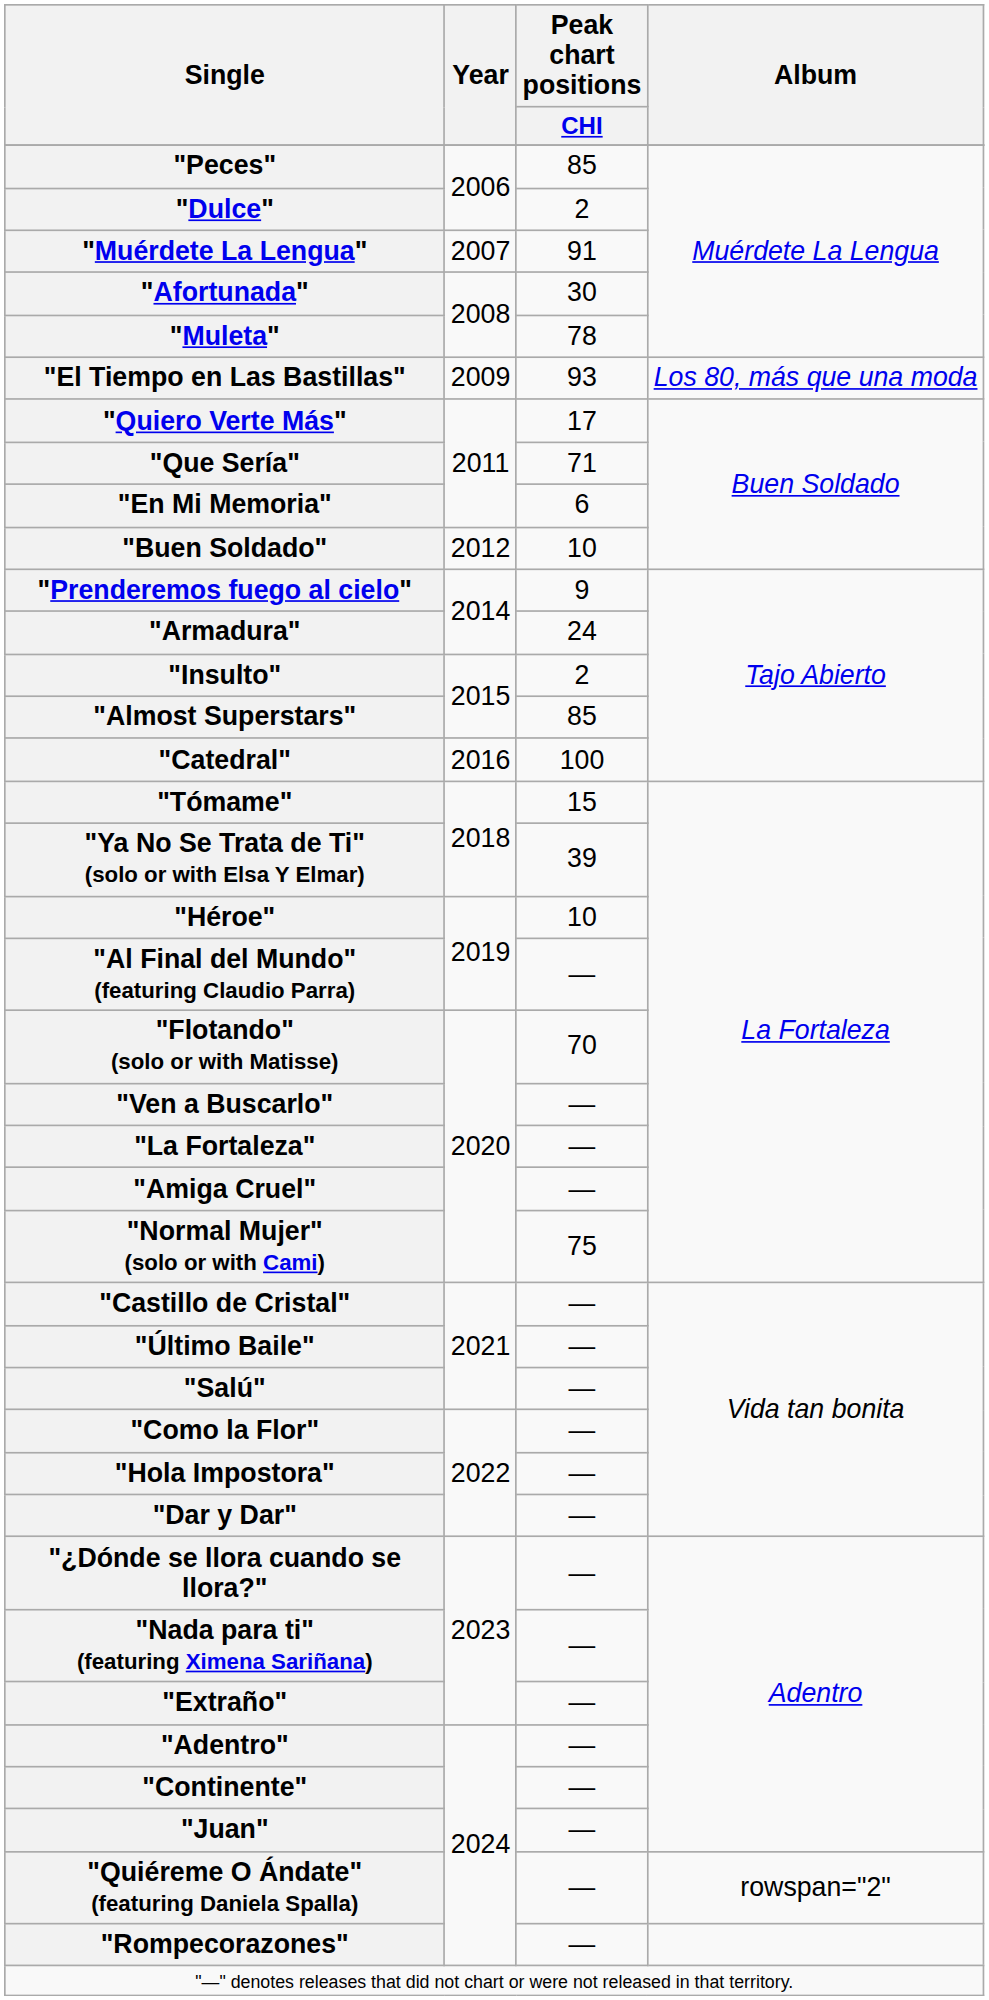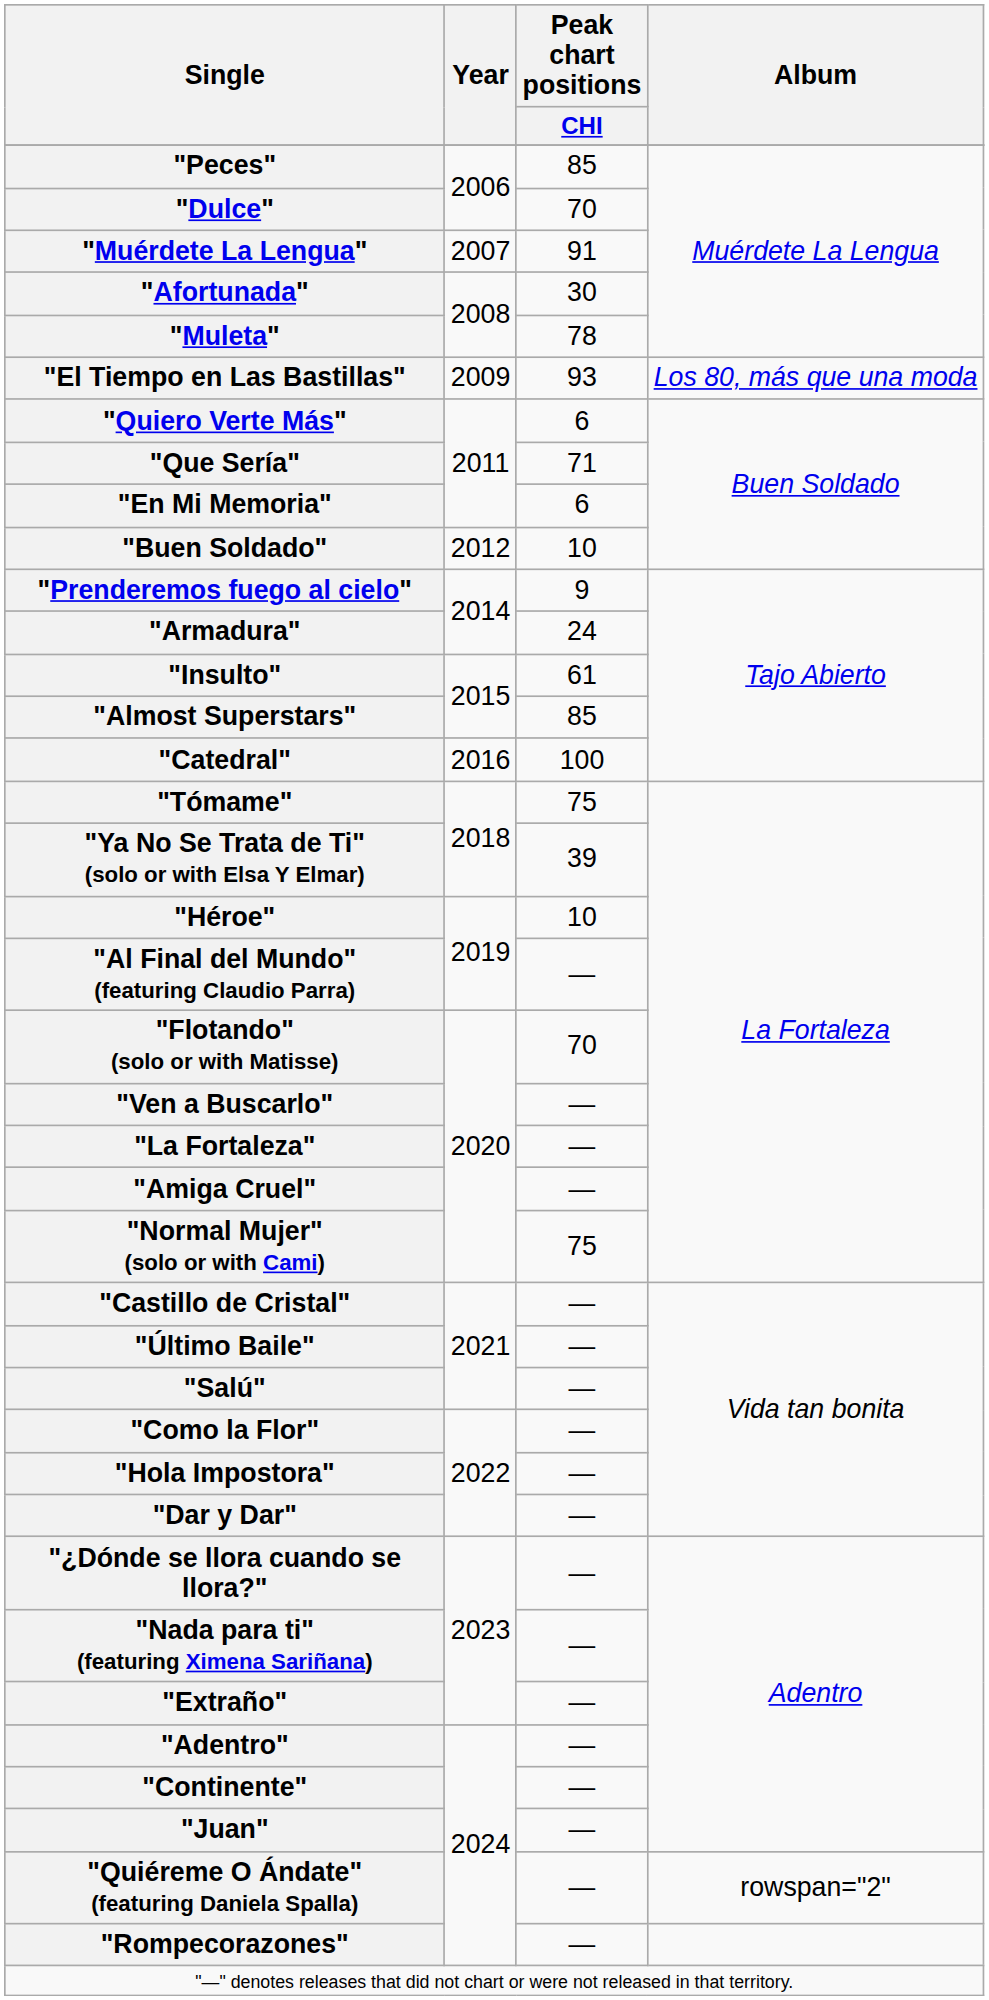"Dulce" | Peak chart positions / CHI: 2 -> 70
"Quiero Verte Más" | Peak chart positions / CHI: 17 -> 6
"Insulto" | Peak chart positions / CHI: 2 -> 61
"Tómame" | Peak chart positions / CHI: 15 -> 75
